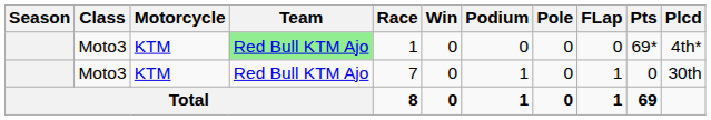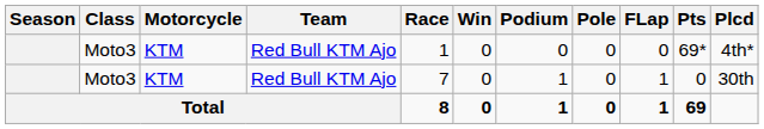row 2 | Team: lightgreen background -> no background
